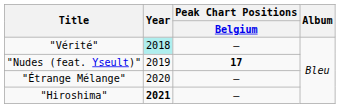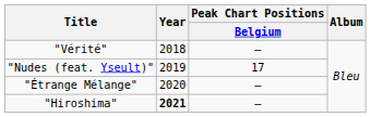"Vérité" | Year: paleturquoise background -> no background
"Nudes (feat. Yseult)" | Peak Chart Positions / Belgium: bold -> normal
